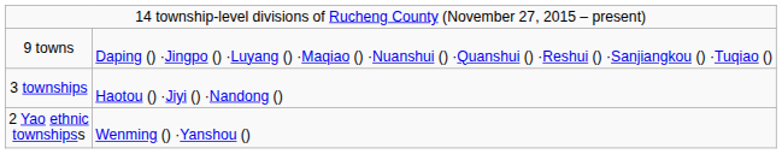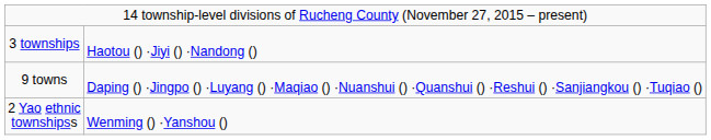rows swapped: 9 towns <-> 3 townships
